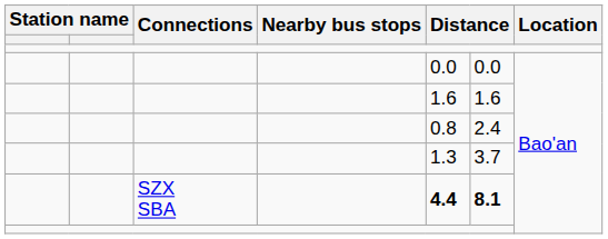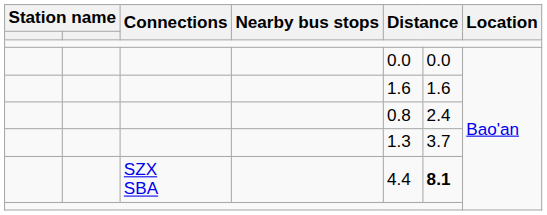SZX SBA | column 5: bold -> normal
